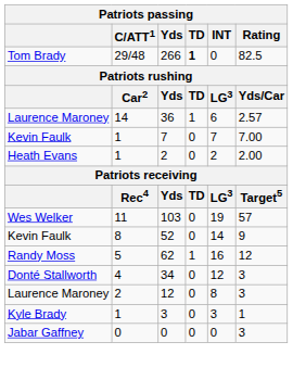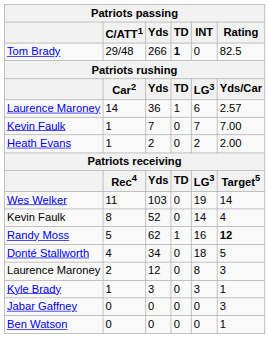103 | Rating: 57 -> 14
52 | Rating: 9 -> 4
62 | Rating: normal -> bold
34 | INT: 12 -> 18
34 | Rating: 3 -> 5
+ row: Ben Watson | 0 | 0 | 0 | 0 | 1
